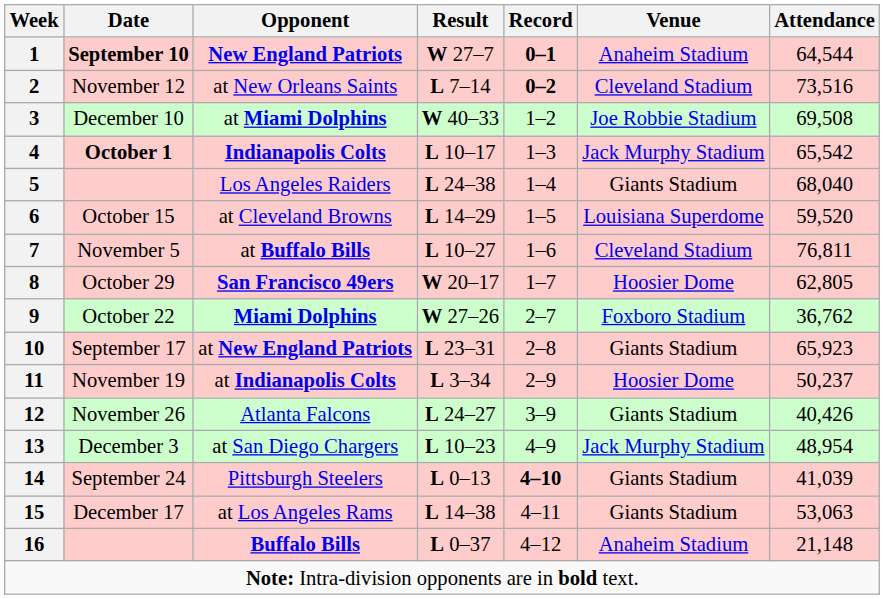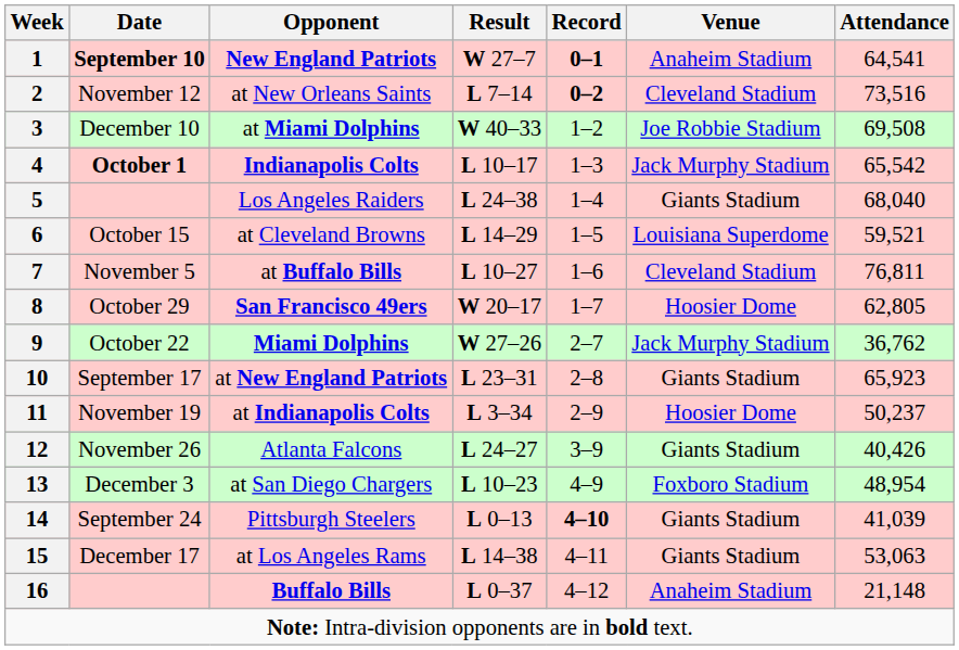1 | Attendance: 64,544 -> 64,541
6 | Attendance: 59,520 -> 59,521
9 | Venue: Foxboro Stadium -> Jack Murphy Stadium
13 | Venue: Jack Murphy Stadium -> Foxboro Stadium
